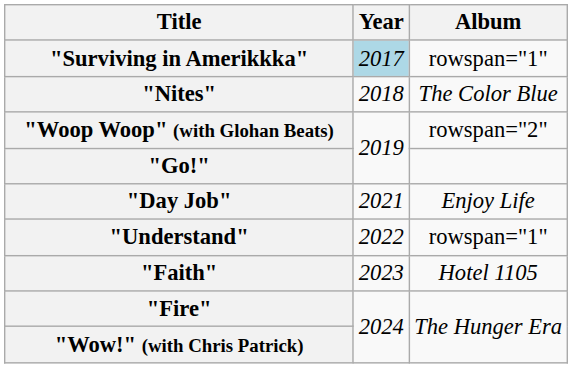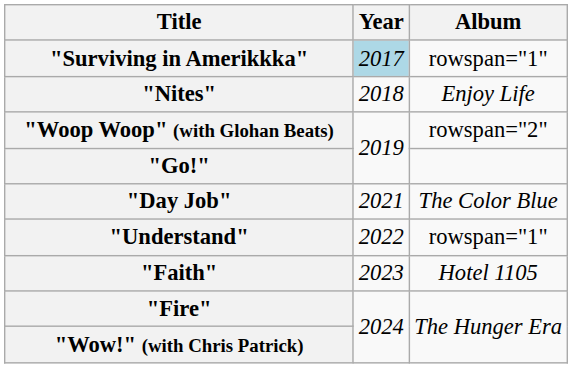"Nites" | Album: The Color Blue -> Enjoy Life
"Day Job" | Album: Enjoy Life -> The Color Blue
